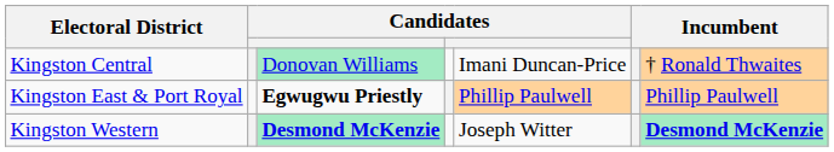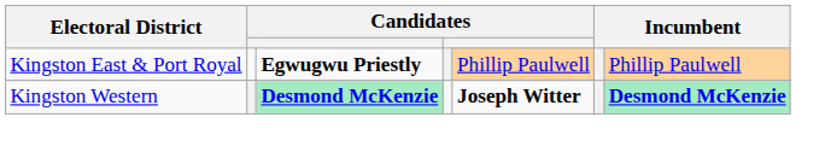- row: Kingston Central | Donovan Williams | Imani Duncan-Price | † Ronald Thwaites
Kingston Western | column 5: normal -> bold
